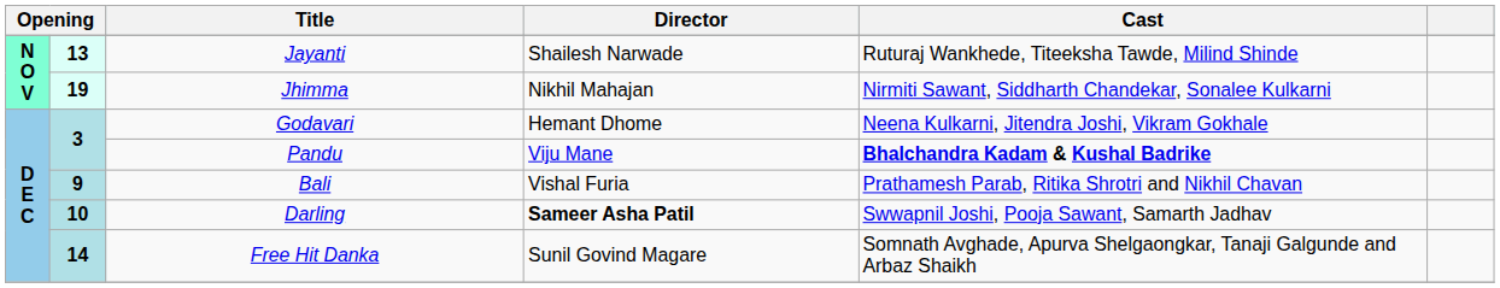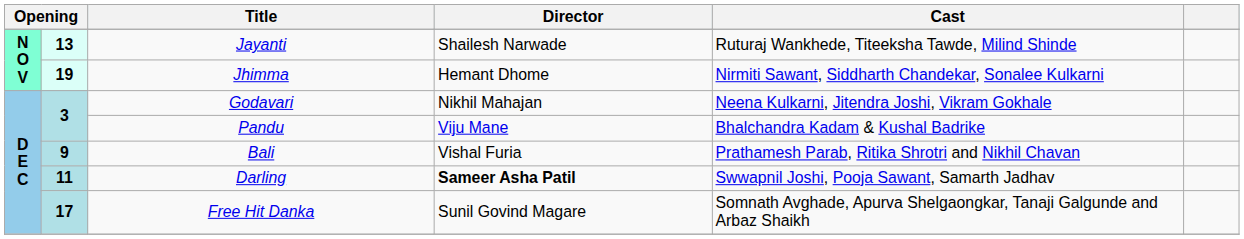Jhimma | Director: Nikhil Mahajan -> Hemant Dhome
Godavari | Director: Hemant Dhome -> Nikhil Mahajan
Pandu | Cast: bold -> normal
Darling | column 2: 10 -> 11
Free Hit Danka | column 2: 14 -> 17
